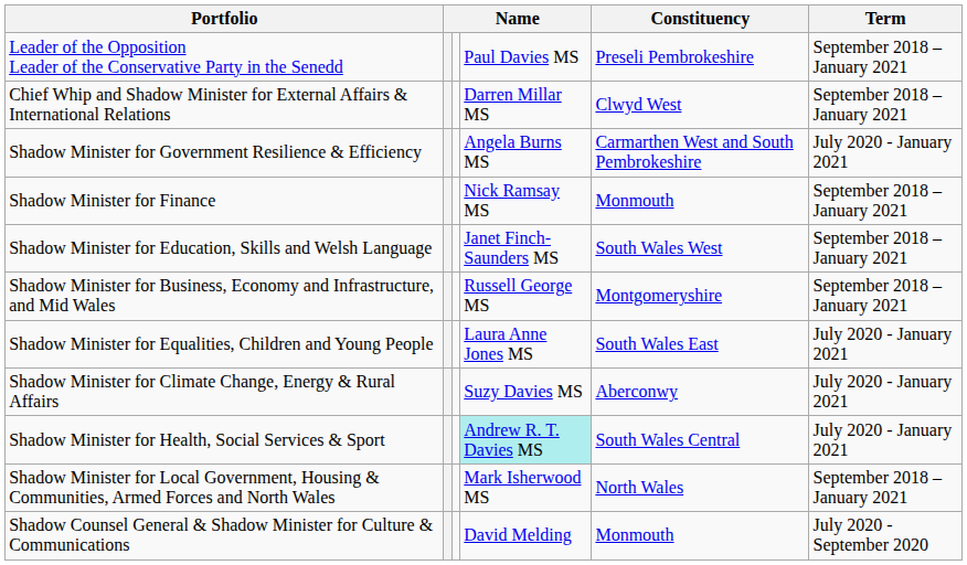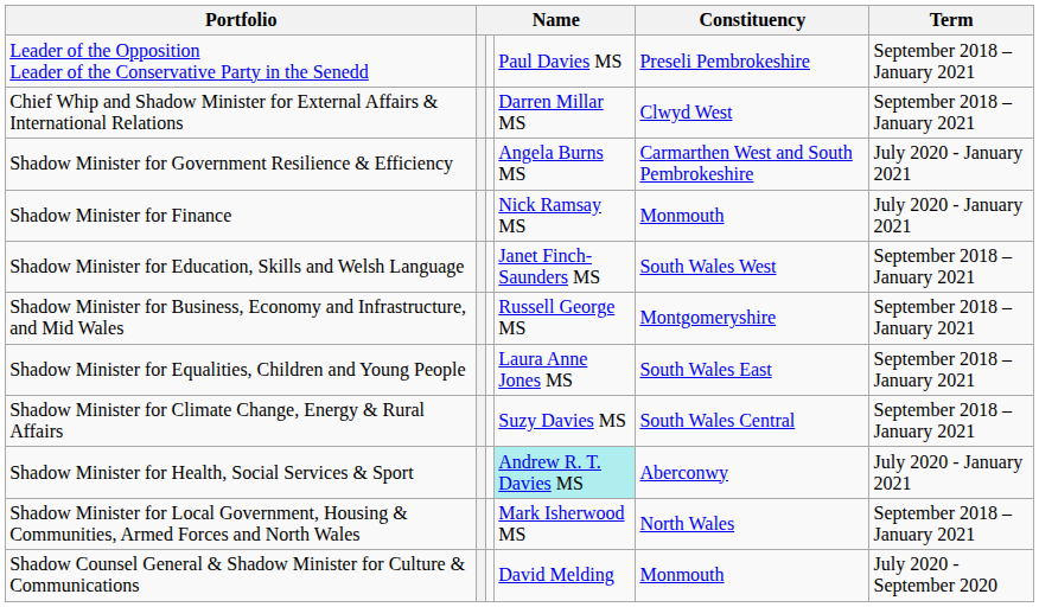Shadow Minister for Finance | Term: September 2018 – January 2021 -> July 2020 - January 2021
Shadow Minister for Equalities, Children and Young People | Term: July 2020 - January 2021 -> September 2018 – January 2021
Shadow Minister for Climate Change, Energy & Rural Affairs | Constituency: Aberconwy -> South Wales Central
Shadow Minister for Climate Change, Energy & Rural Affairs | Term: July 2020 - January 2021 -> September 2018 – January 2021
Shadow Minister for Health, Social Services & Sport | Constituency: South Wales Central -> Aberconwy
